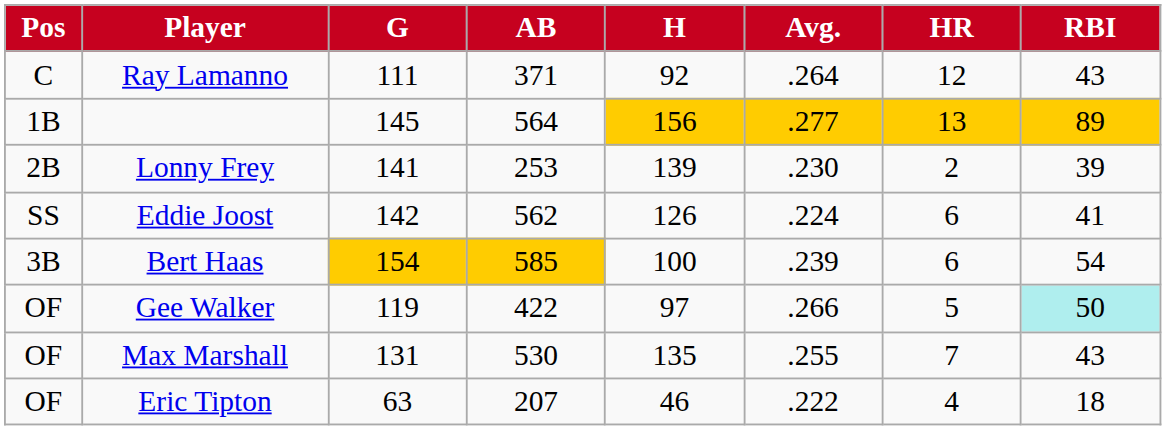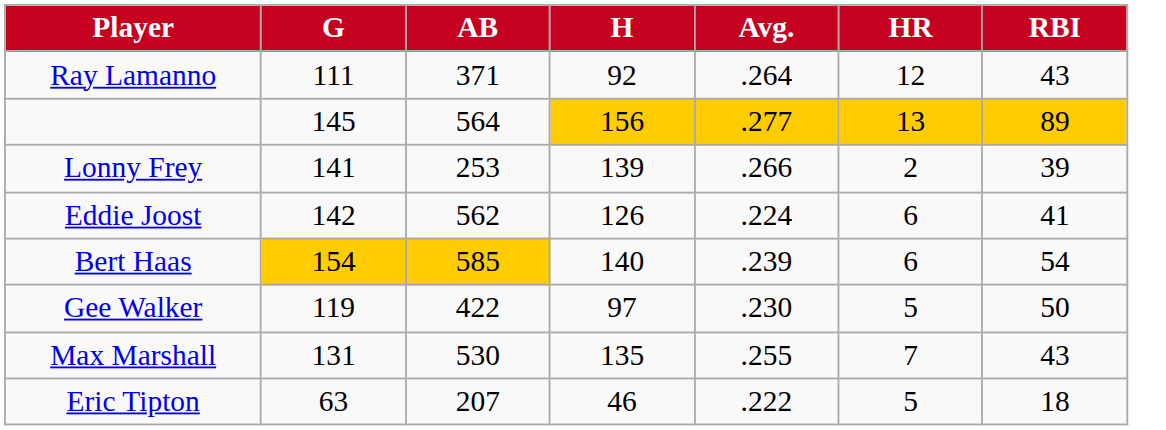- column: Pos | C | 1B | 2B | SS | 3B | OF | OF | OF
Lonny Frey | Avg.: .230 -> .266
Bert Haas | H: 100 -> 140
Gee Walker | Avg.: .266 -> .230
Gee Walker | RBI: paleturquoise background -> no background
Eric Tipton | HR: 4 -> 5
